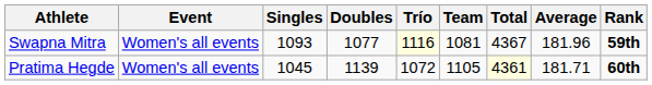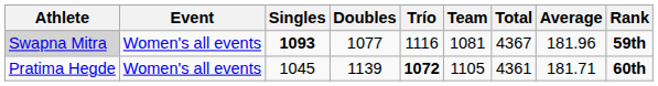row 2 | Athlete: no background -> lightgrey background
row 2 | Singles: normal -> bold
row 2 | Trío: lightyellow background -> no background
row 3 | Trío: normal -> bold
row 3 | Total: lightyellow background -> no background
